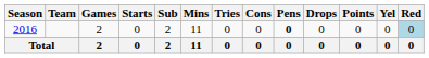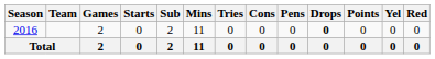2016 | Pens: bold -> normal
2016 | Drops: normal -> bold
2016 | Red: lightblue background -> no background
